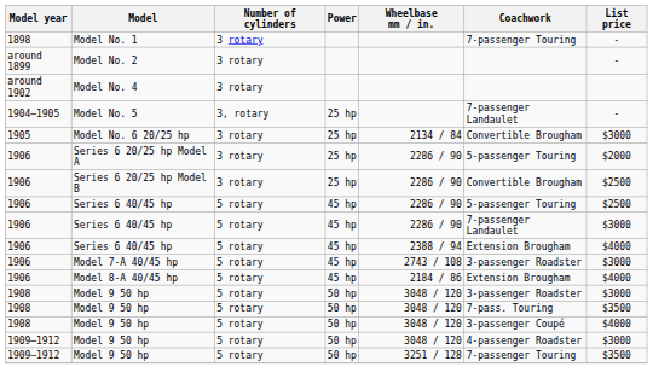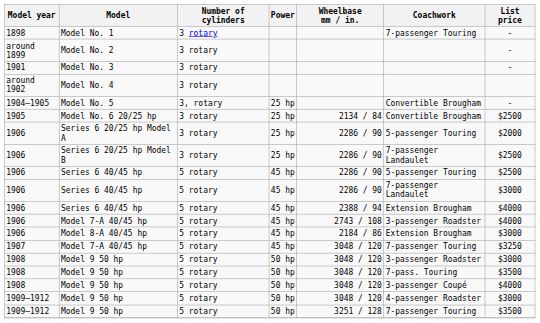+ row: 1901 | Model No. 3 | 3 rotary | -
Model No. 5 | Coachwork: 7-passenger Landaulet -> Convertible Brougham
Model No. 6 20/25 hp | List price: $3000 -> $2500
Series 6 20/25 hp Model B | Coachwork: Convertible Brougham -> 7-passenger Landaulet
1906 / Model 7-A 40/45 hp | List price: $3000 -> $4000
Model 8-A 40/45 hp | List price: $4000 -> $3000
+ row: 1907 | Model 7-A 40/45 hp | 5 rotary | 45 hp | 3048 / 120 | 7-passenger Touring | $3250
